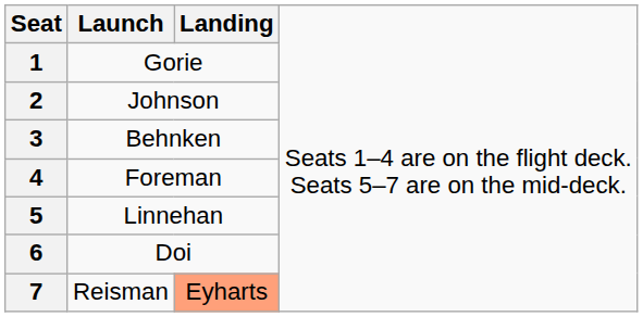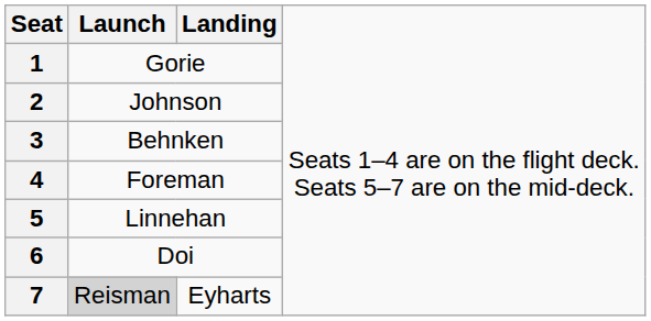7 | column 2: no background -> lightgrey background
7 | column 3: lightsalmon background -> no background
